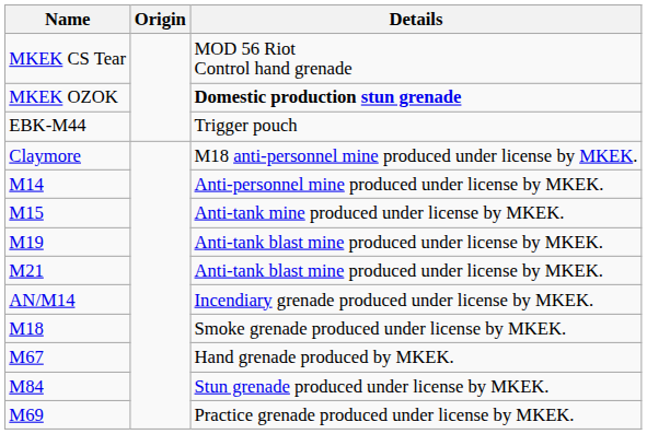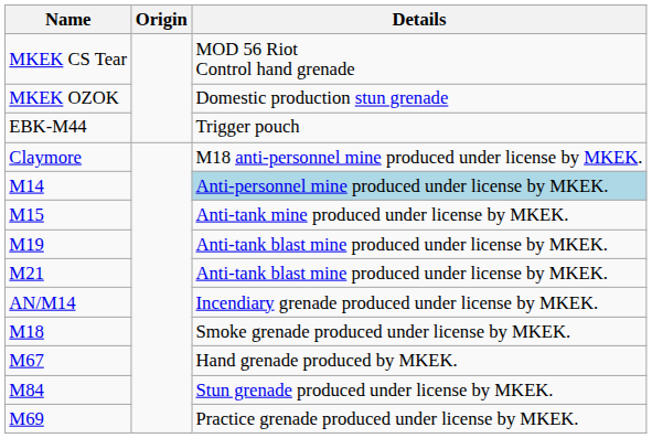Domestic production stun grenade | Details: bold -> normal
Anti-personnel mine produced under license by MKEK. | Details: no background -> lightblue background
